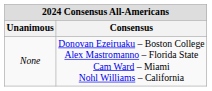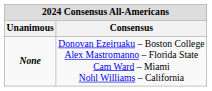None | Unanimous: normal -> bold
